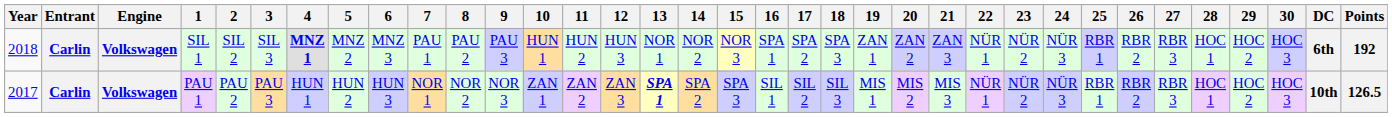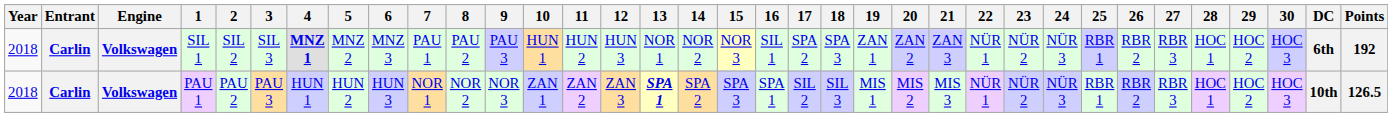row 2 | 16: SPA 1 -> SIL 1
row 3 | Year: 2017 -> 2018
row 3 | 16: SIL 1 -> SPA 1
